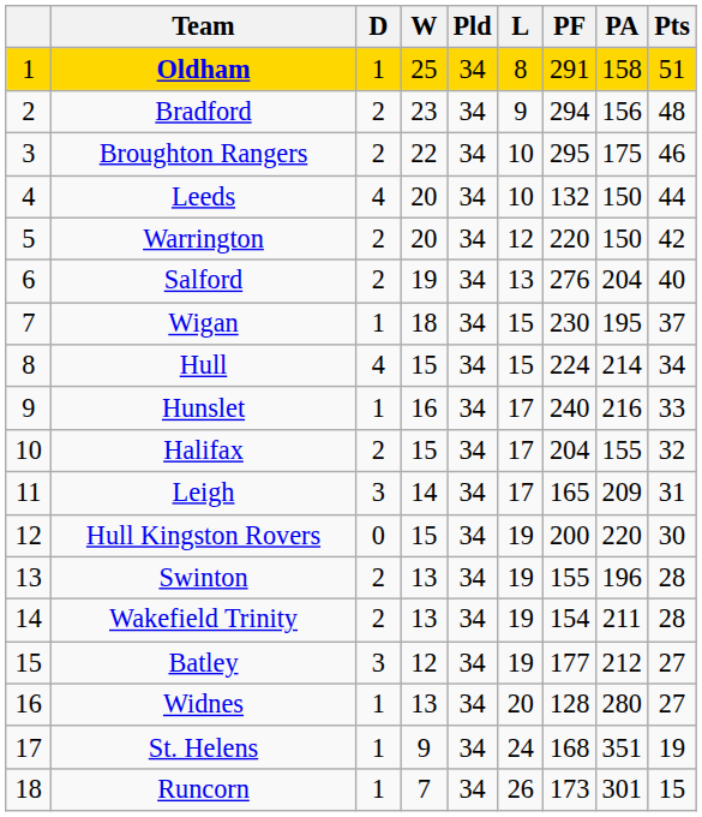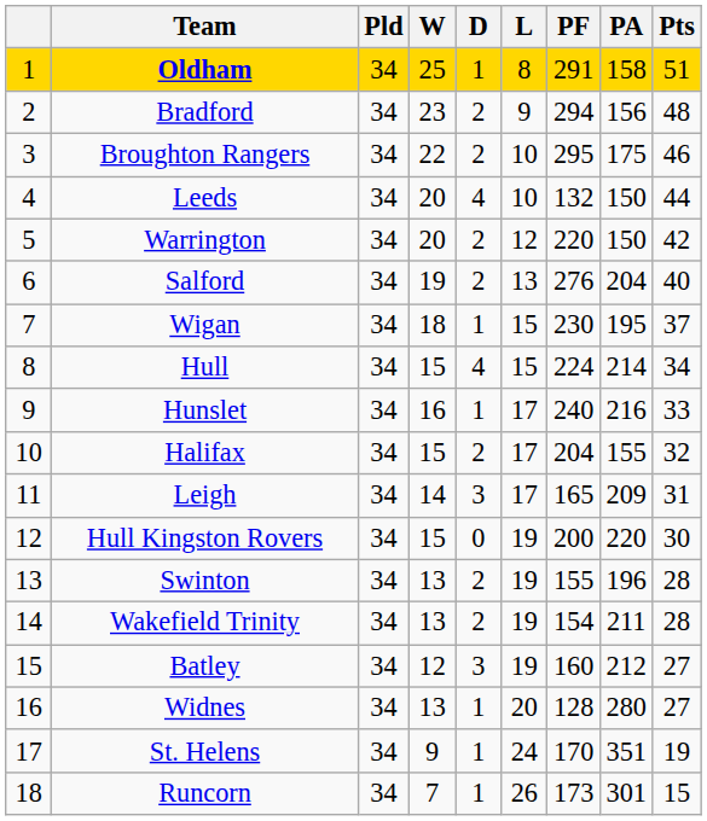columns swapped: Pld <-> D
Batley | PF: 177 -> 160
St. Helens | PF: 168 -> 170
